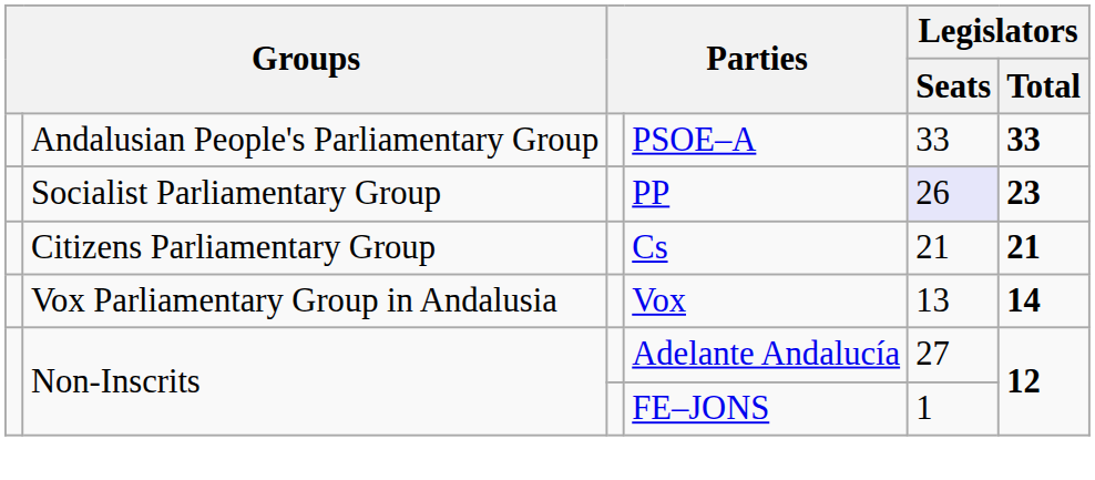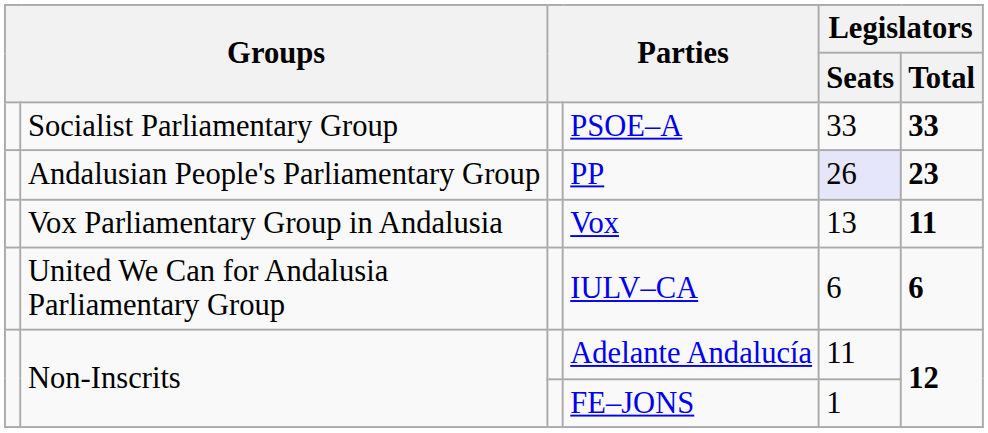PSOE–A | column 2: Andalusian People's Parliamentary Group -> Socialist Parliamentary Group
PP | column 2: Socialist Parliamentary Group -> Andalusian People's Parliamentary Group
- row: Citizens Parliamentary Group | Cs | 21 | 21
Vox | Legislators / Total: 14 -> 11
+ row: United We Can for Andalusia Parliamentary Group | IULV–CA | 6 | 6
Adelante Andalucía | Legislators / Seats: 27 -> 11
